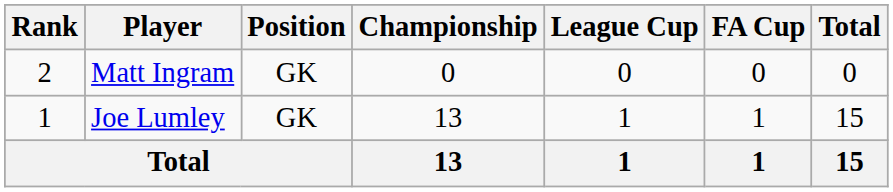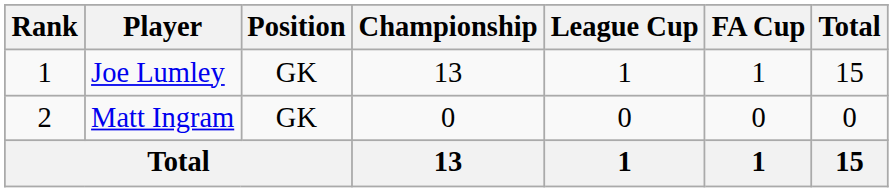rows swapped: Joe Lumley <-> Matt Ingram
